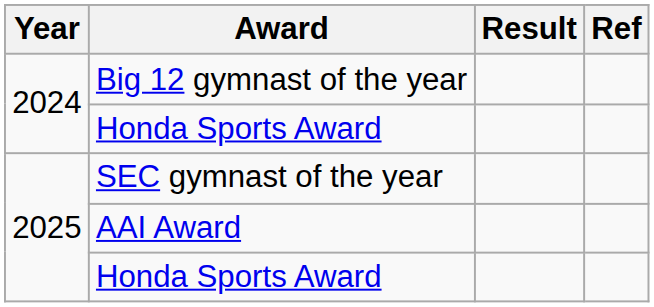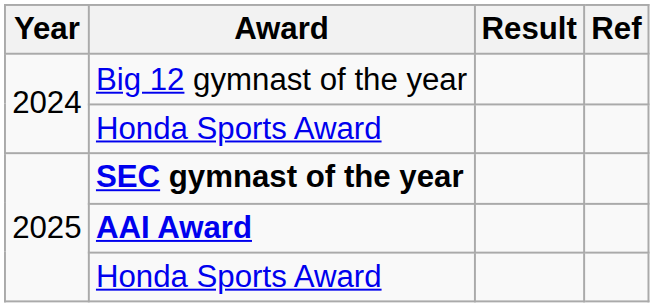SEC gymnast of the year | Award: normal -> bold
AAI Award | Award: normal -> bold
